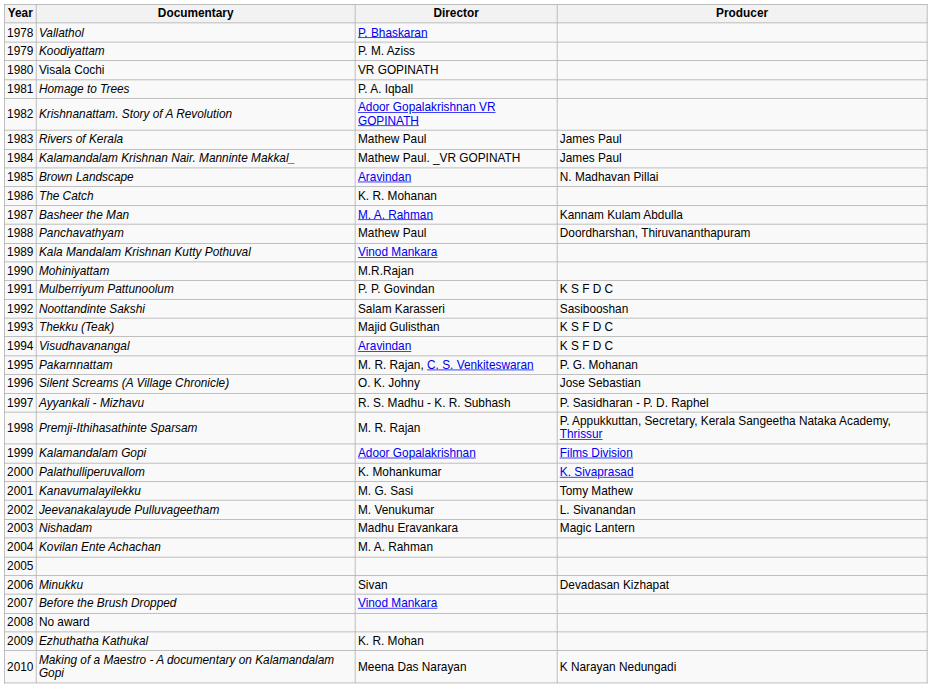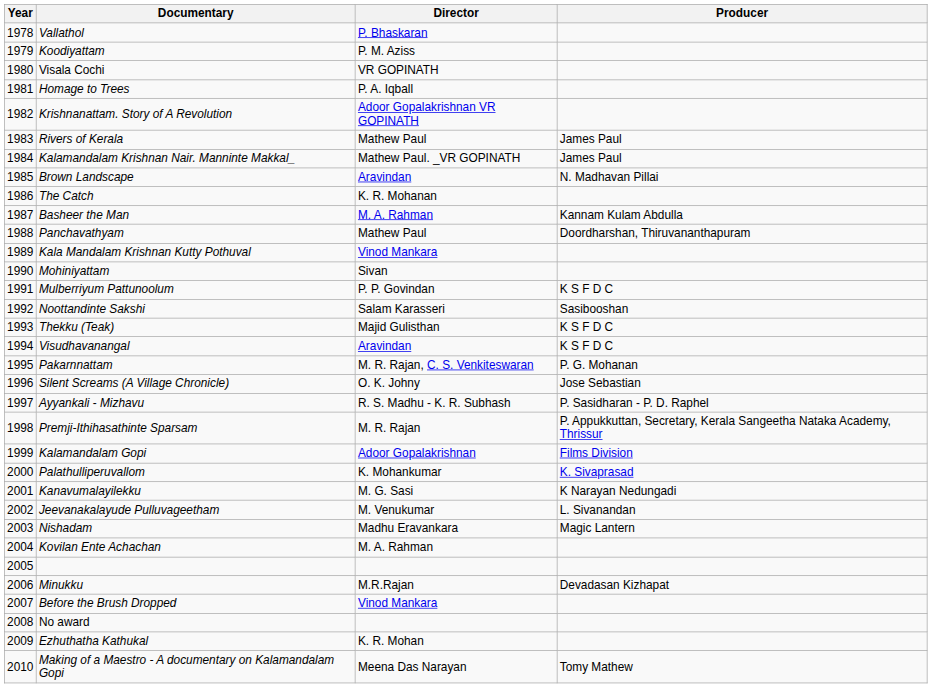Mohiniyattam | Director: M.R.Rajan -> Sivan
Kanavumalayilekku | Producer: Tomy Mathew -> K Narayan Nedungadi
Minukku | Director: Sivan -> M.R.Rajan
Making of a Maestro - A documentary on Kalamandalam Gopi | Producer: K Narayan Nedungadi -> Tomy Mathew
